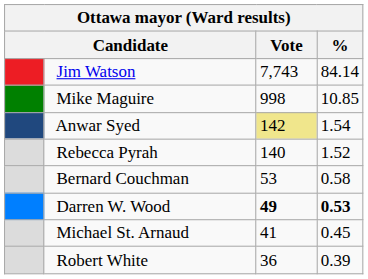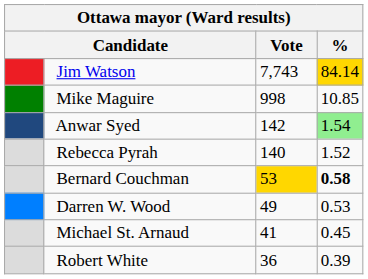Jim Watson | %: no background -> gold background
Anwar Syed | Vote: khaki background -> no background
Anwar Syed | %: no background -> lightgreen background
Bernard Couchman | Vote: no background -> gold background
Bernard Couchman | %: normal -> bold
Darren W. Wood | Vote: bold -> normal
Darren W. Wood | %: bold -> normal
